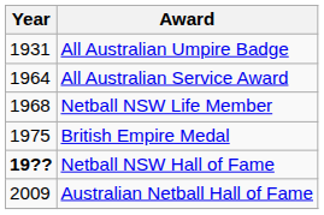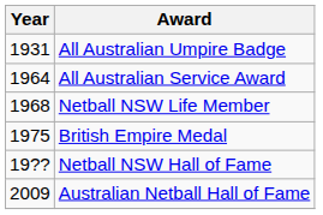Netball NSW Hall of Fame | Year: bold -> normal
